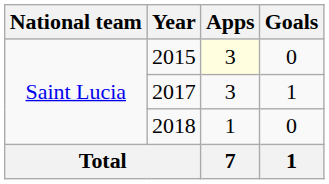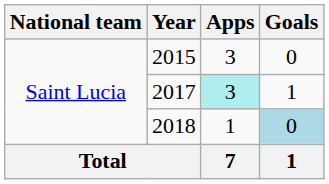2015 | Apps: lightyellow background -> no background
2017 | Apps: no background -> paleturquoise background
2018 | Goals: no background -> lightblue background
